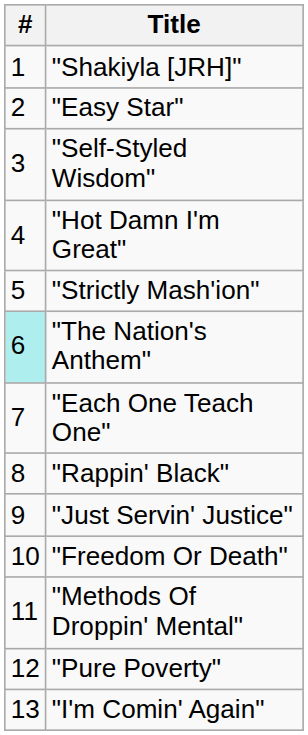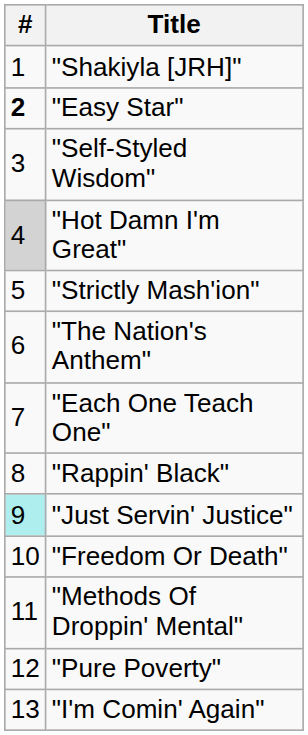"Easy Star" | #: normal -> bold
"Hot Damn I'm Great" | #: no background -> lightgrey background
"The Nation's Anthem" | #: paleturquoise background -> no background
"Just Servin' Justice" | #: no background -> paleturquoise background
